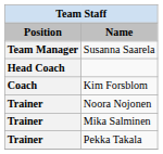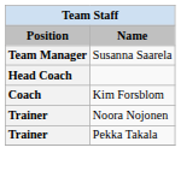- row: Trainer | Mika Salminen
